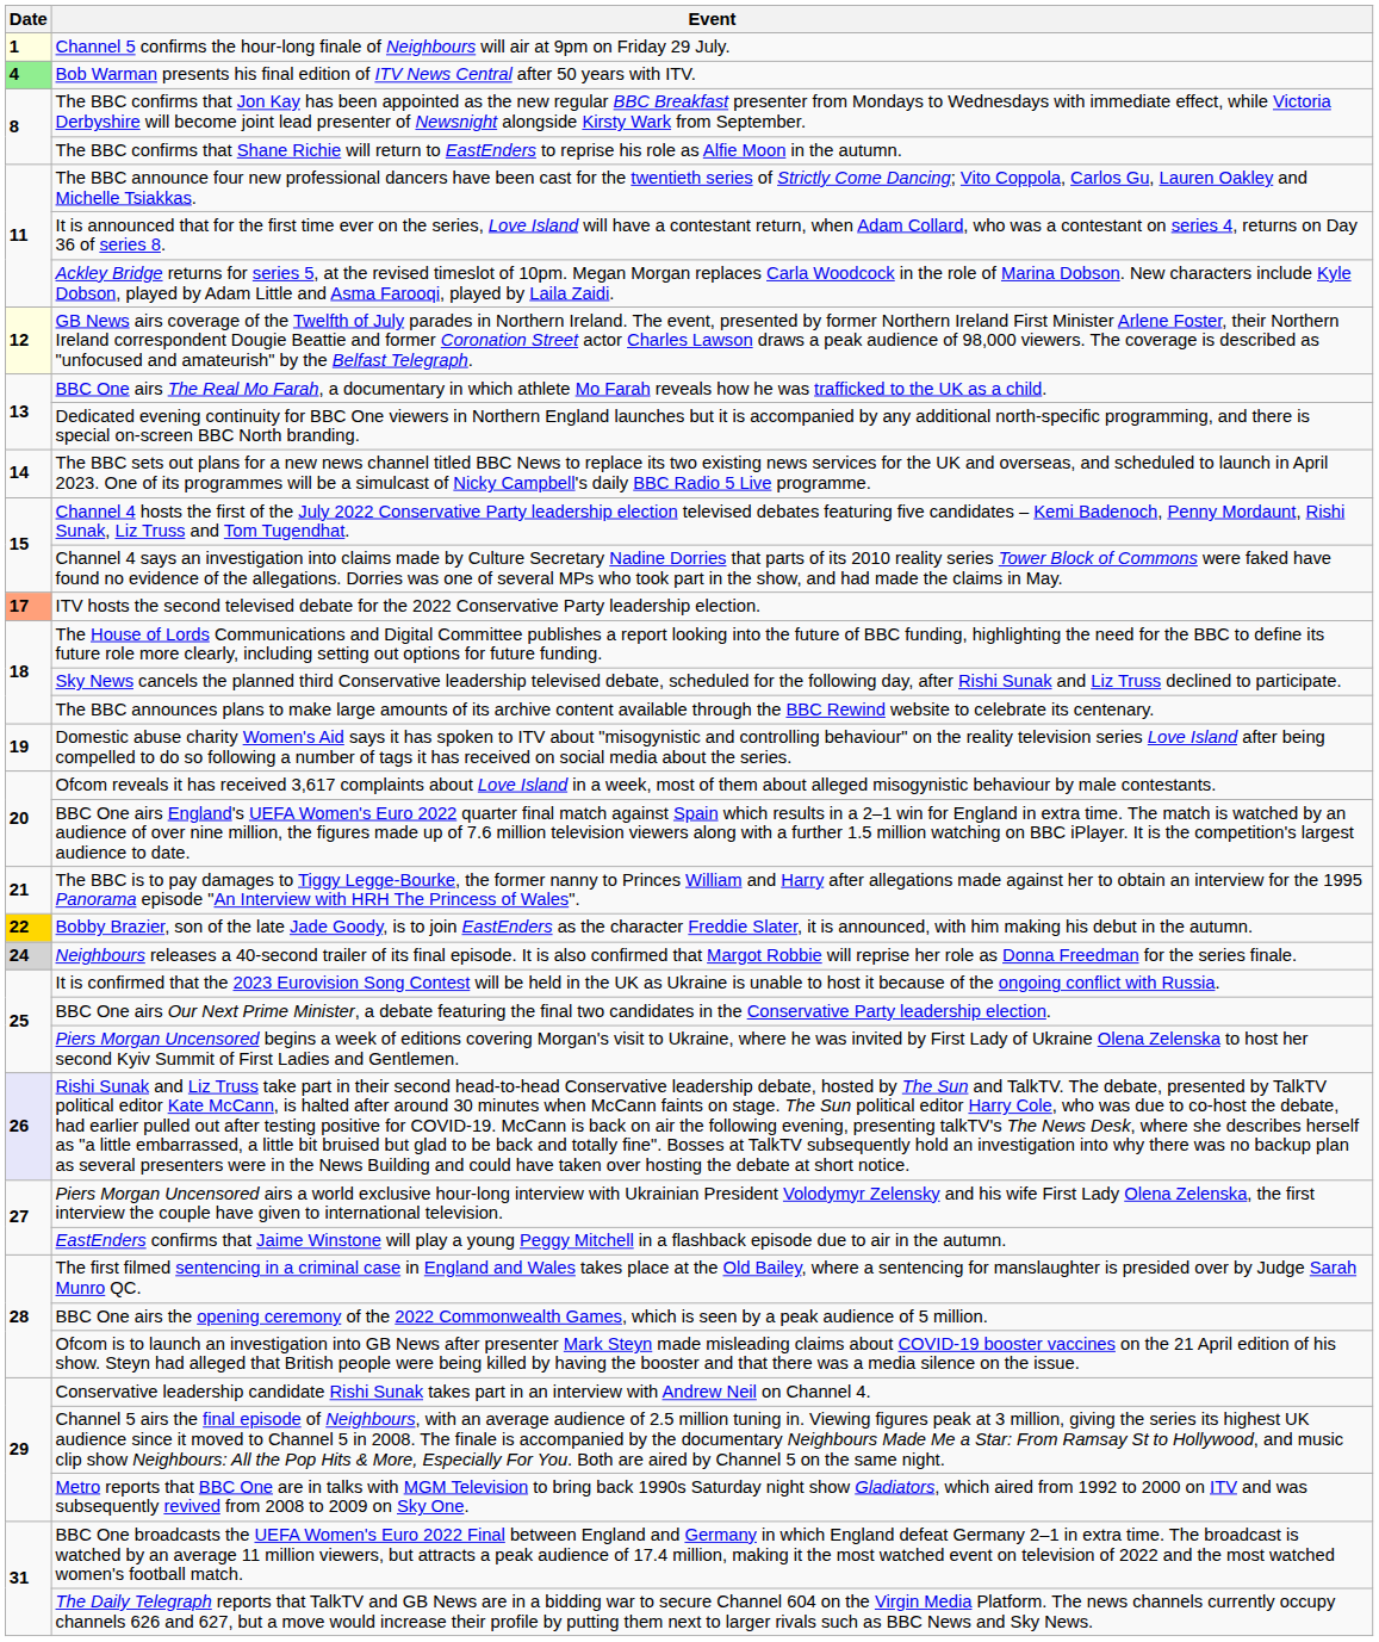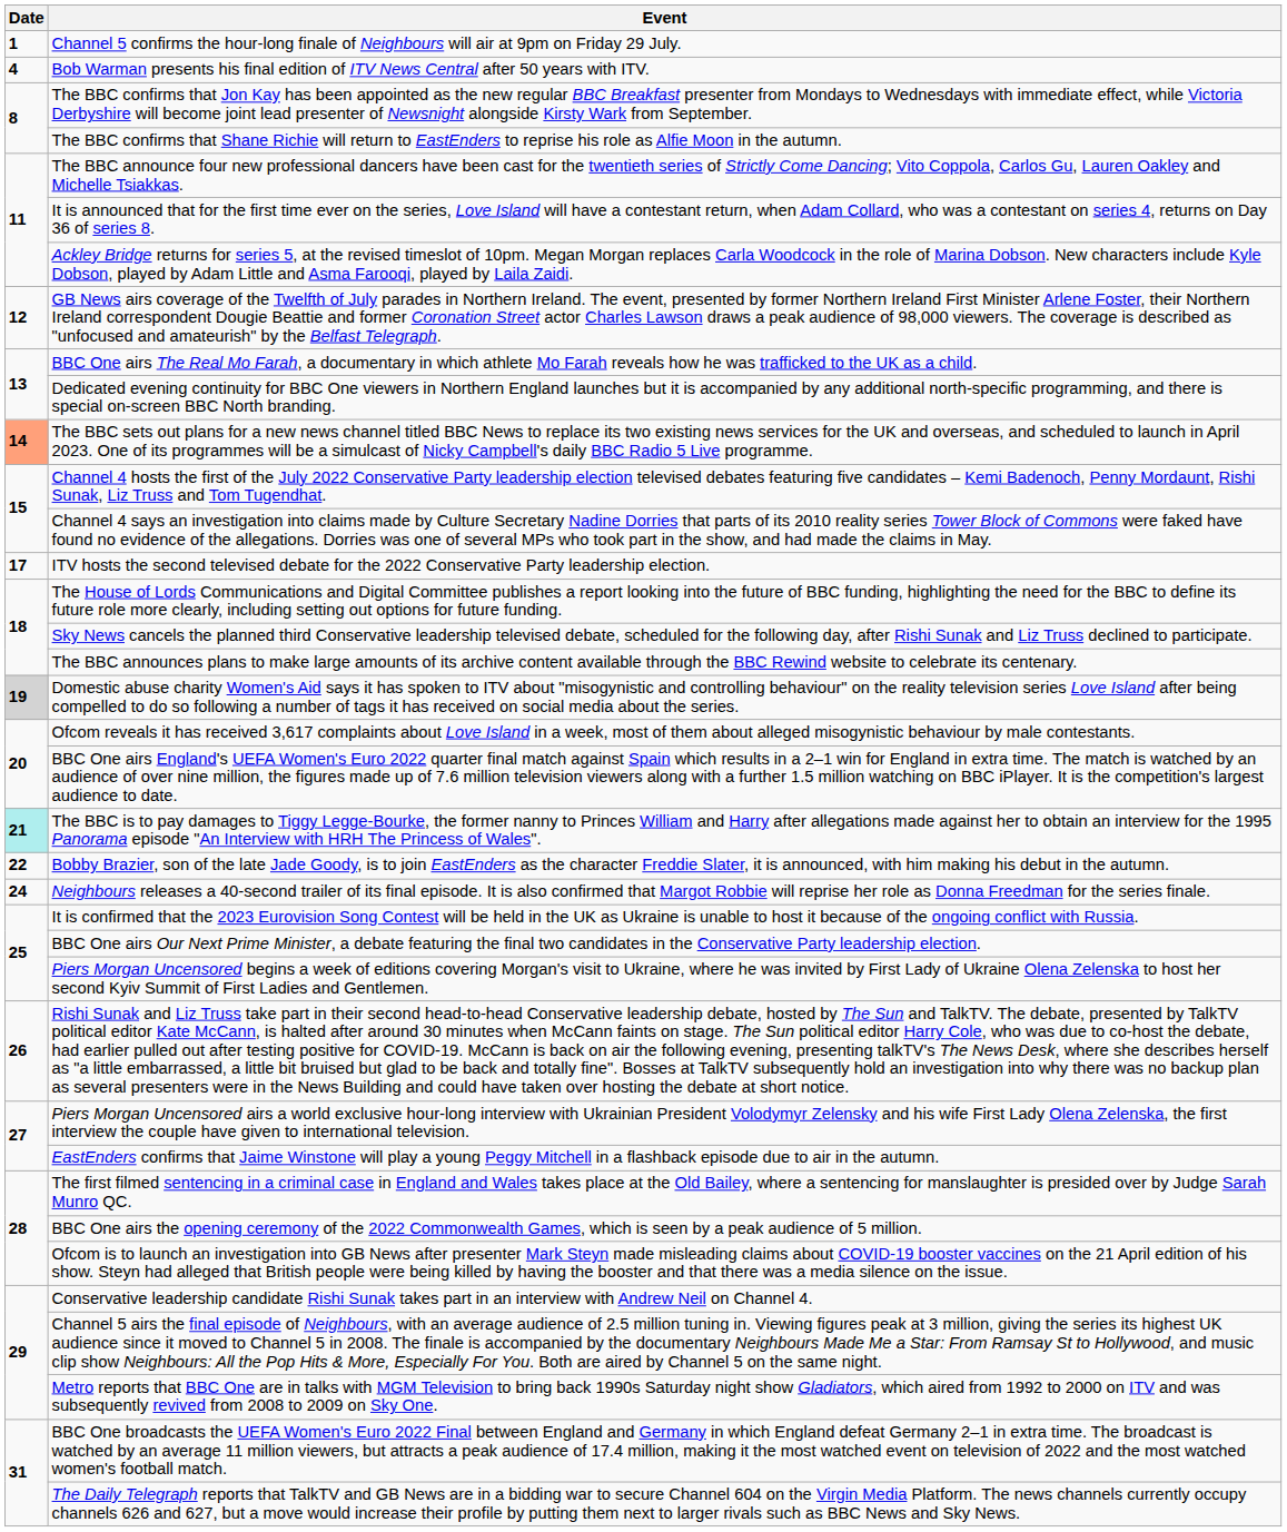row 2 | Date: lightyellow background -> no background
row 3 | Date: lightgreen background -> no background
row 9 | Date: lightyellow background -> no background
row 12 | Date: no background -> lightsalmon background
row 15 | Date: lightsalmon background -> no background
row 19 | Date: no background -> lightgrey background
row 22 | Date: no background -> paleturquoise background
row 23 | Date: gold background -> no background
row 24 | Date: lightgrey background -> no background
row 28 | Date: lavender background -> no background
